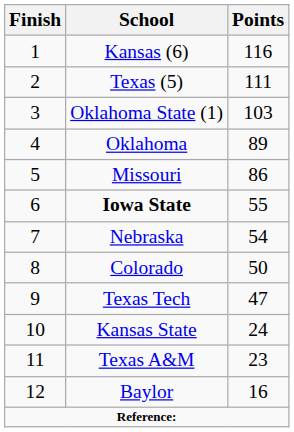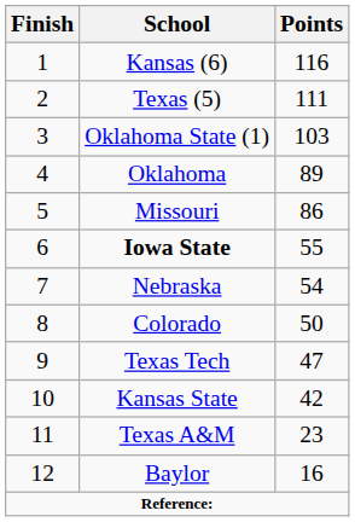Kansas State | Points: 24 -> 42
